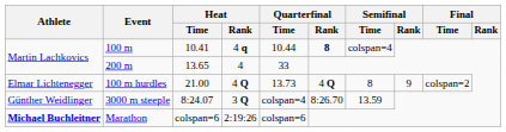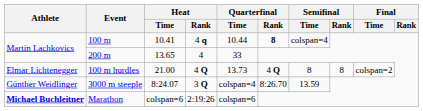100 m hurdles | Semifinal / Rank: 9 -> 8
